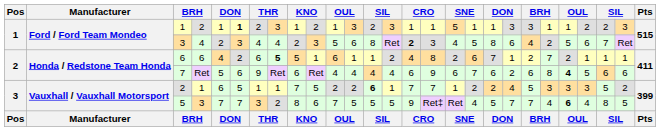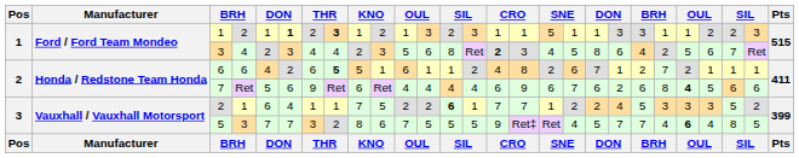row 2 | column 8: normal -> bold
row 6 | column 6: 5 -> 4
